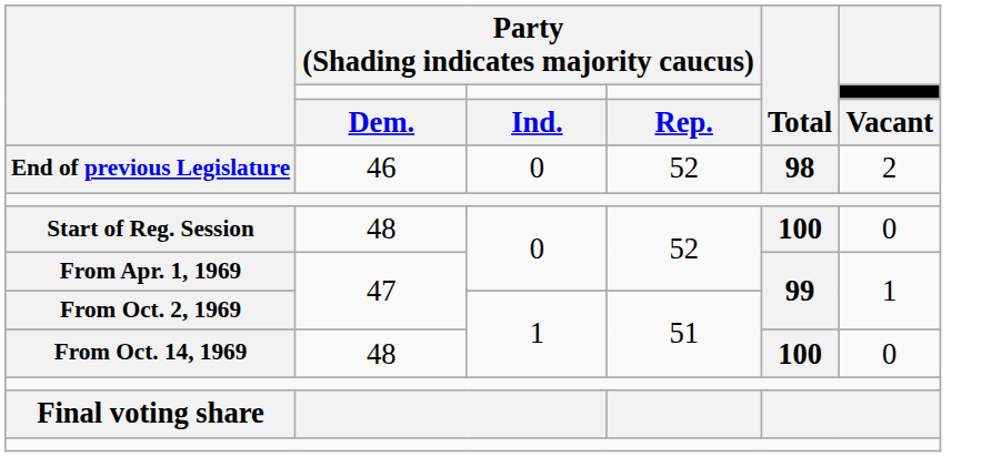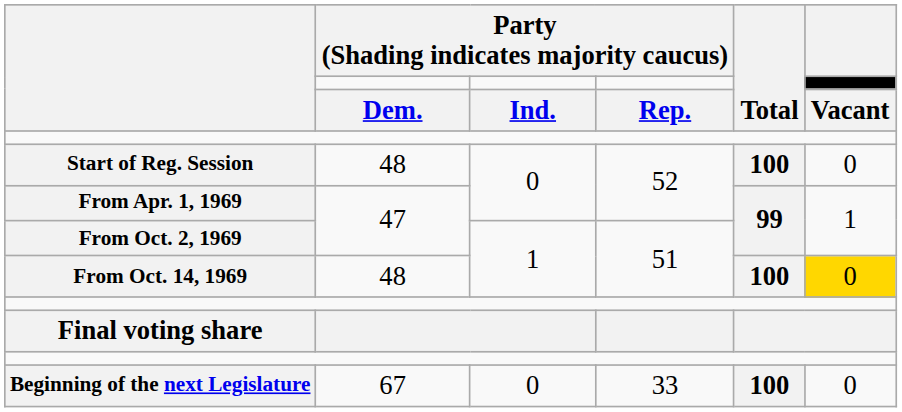- row: End of previous Legislature | 46 | 0 | 52 | 98 | 2
From Oct. 14, 1969 | column 6: no background -> gold background
+ row: Beginning of the next Legislature | 67 | 0 | 33 | 100 | 0
